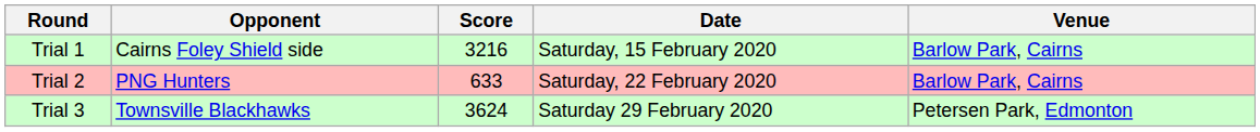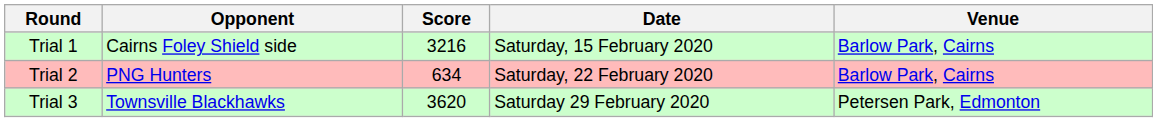Trial 2 | Score: 633 -> 634
Trial 3 | Score: 3624 -> 3620
